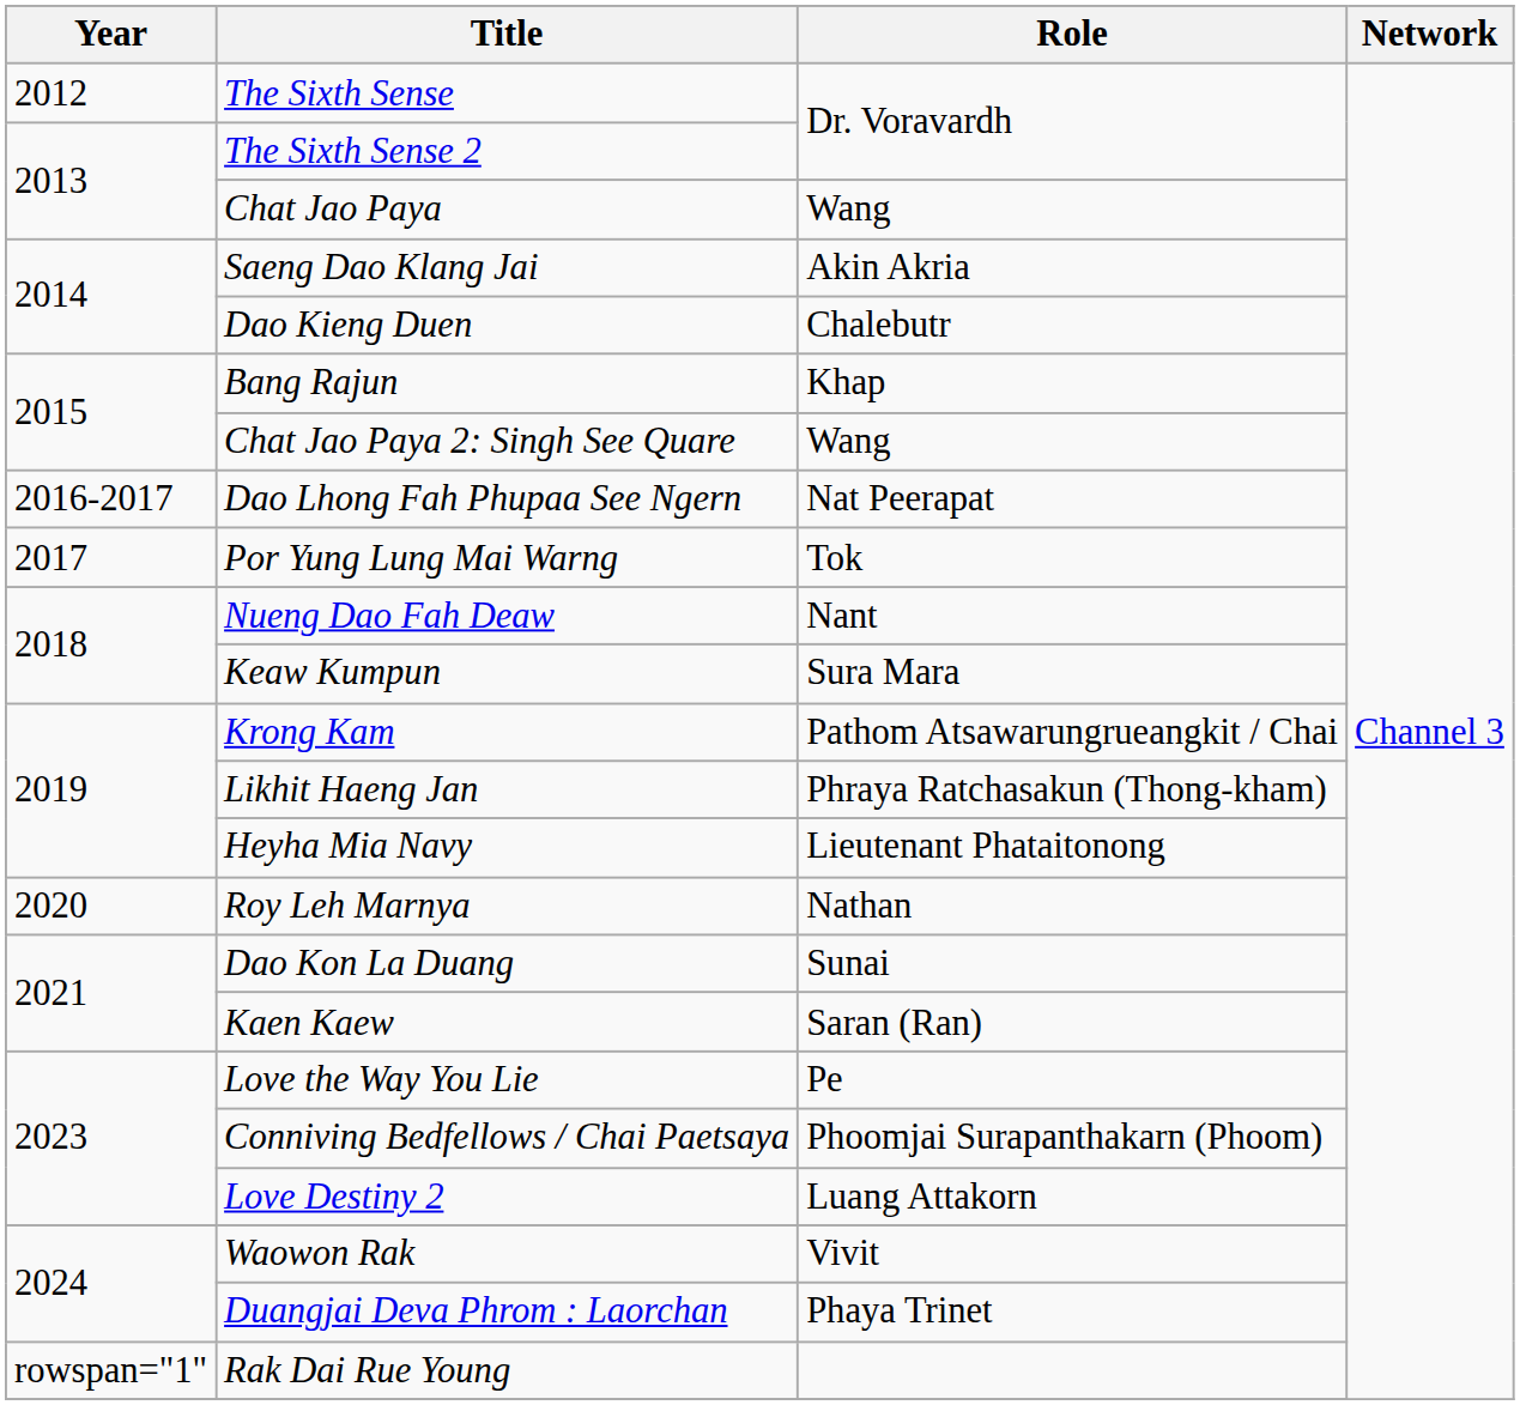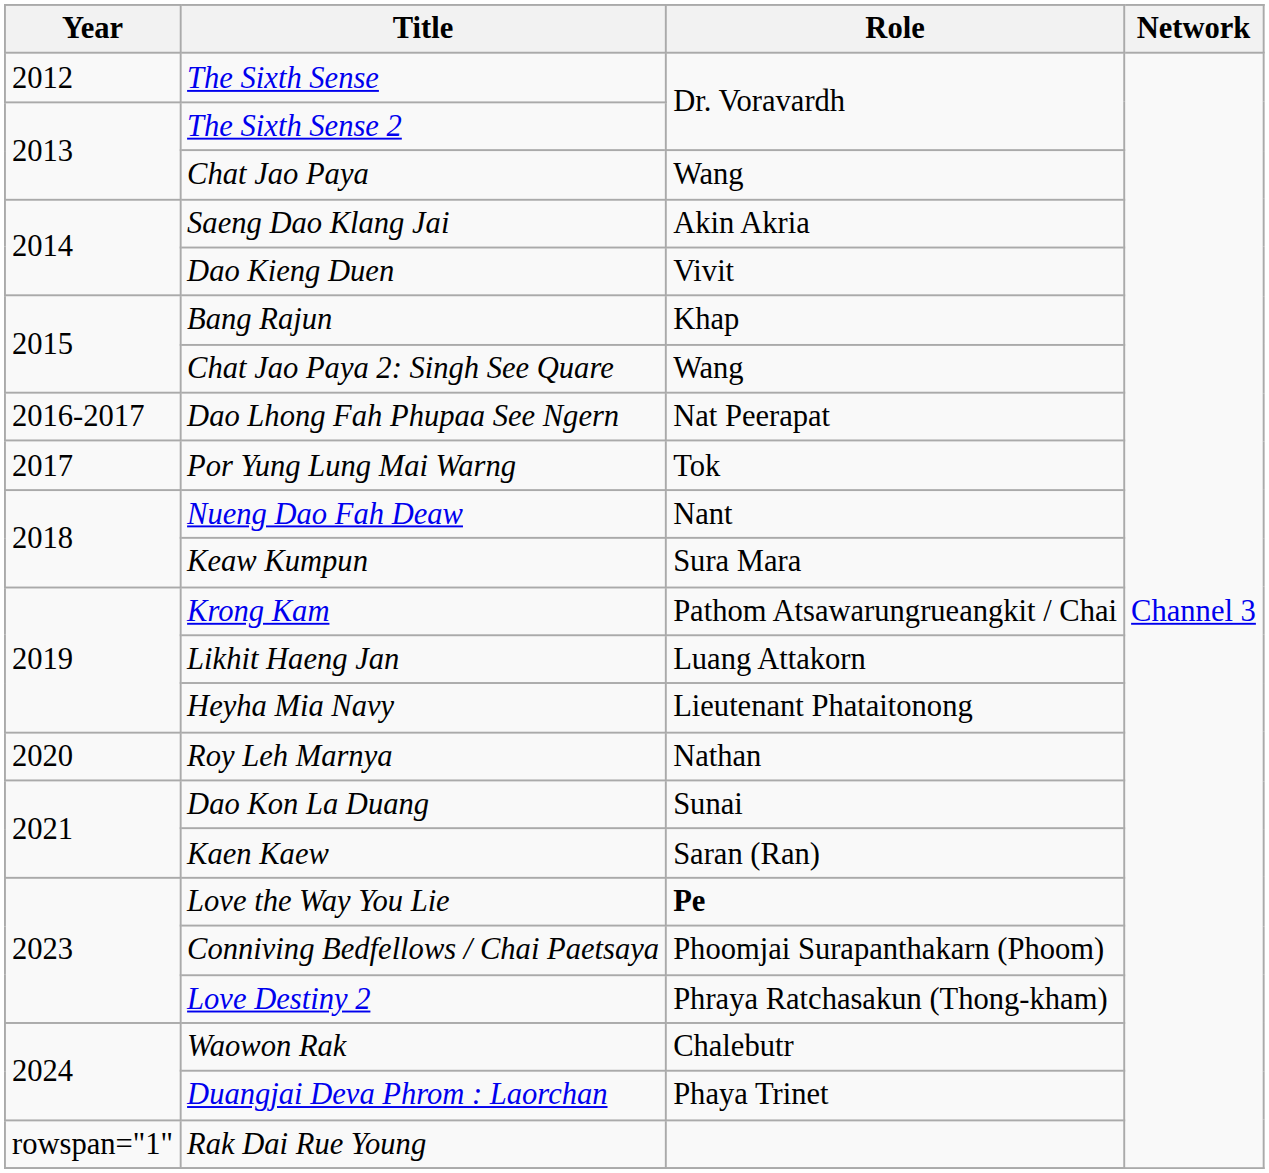Dao Kieng Duen | Role: Chalebutr -> Vivit
Likhit Haeng Jan | Role: Phraya Ratchasakun (Thong-kham) -> Luang Attakorn
Love the Way You Lie | Role: normal -> bold
Love Destiny 2 | Role: Luang Attakorn -> Phraya Ratchasakun (Thong-kham)
Waowon Rak | Role: Vivit -> Chalebutr
